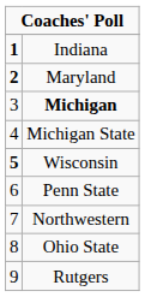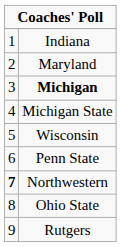Indiana | column 1: bold -> normal
Maryland | column 1: bold -> normal
Wisconsin | column 1: bold -> normal
Northwestern | column 1: normal -> bold
